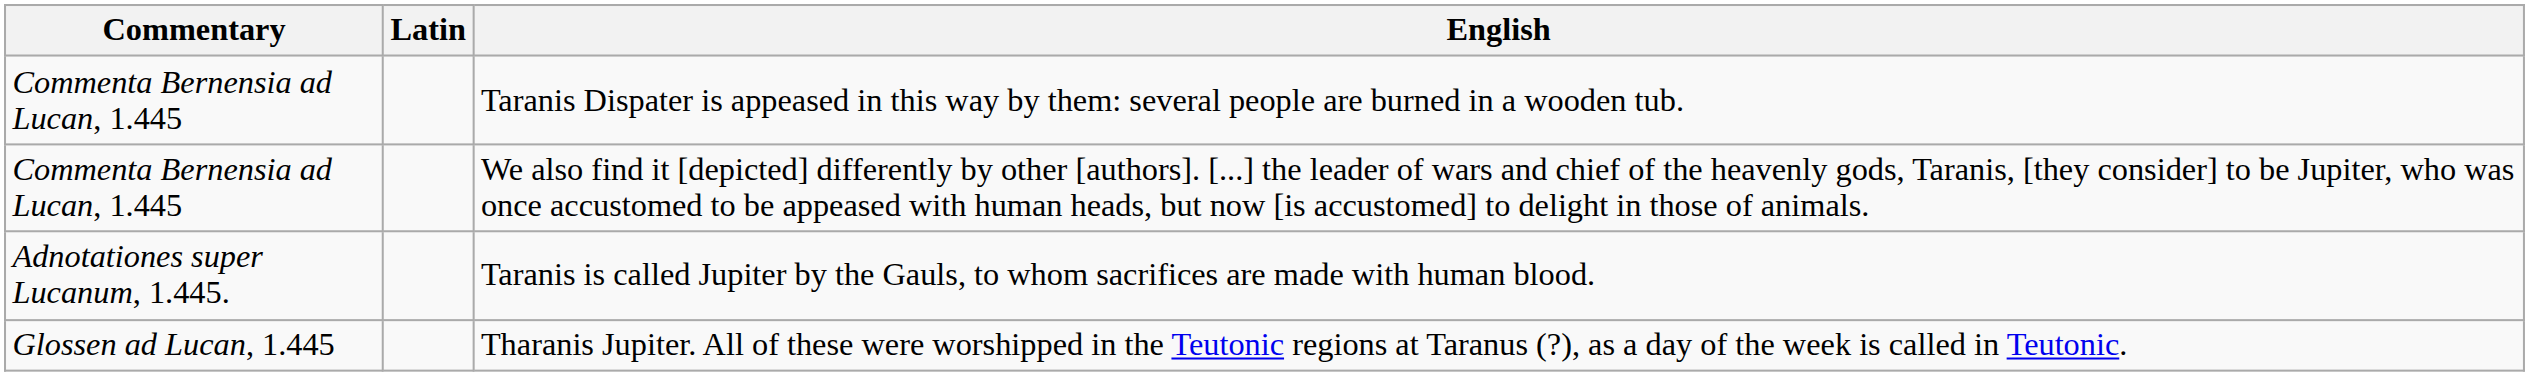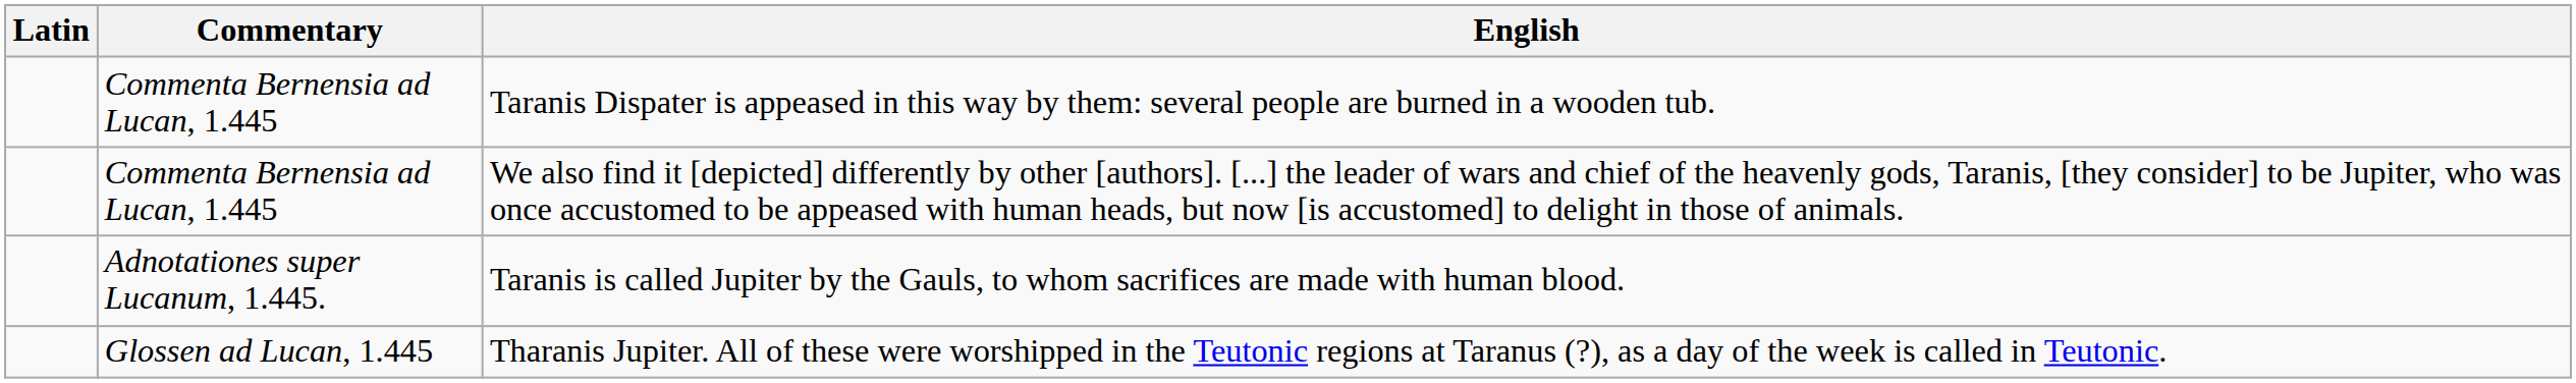columns swapped: Commentary <-> Latin
